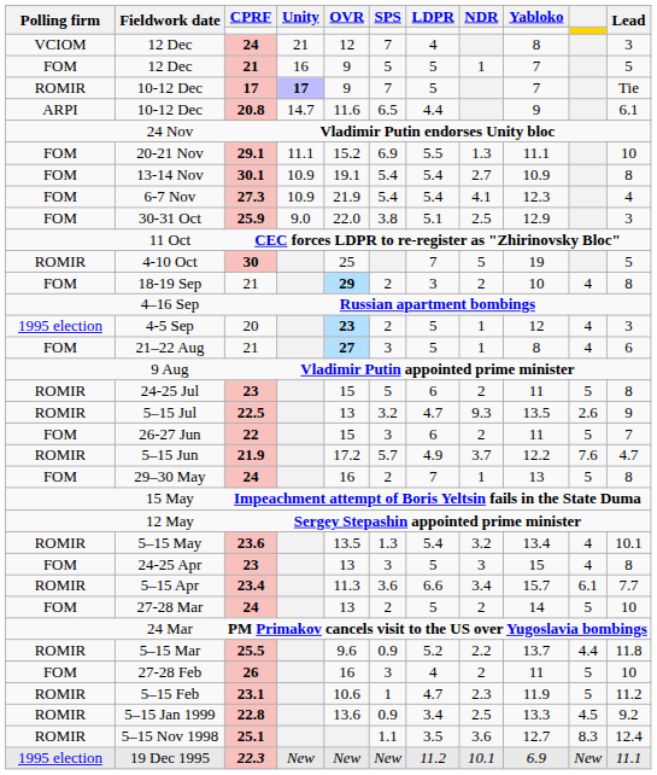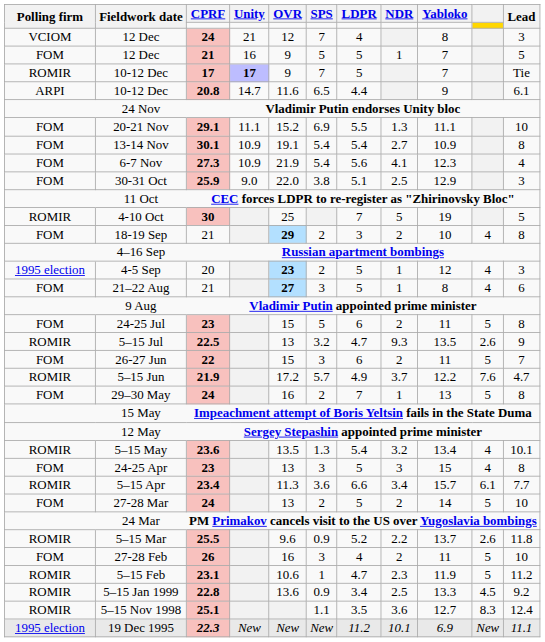6-7 Nov | LDPR: 5.4 -> 5.6
24-25 Jul | Polling firm: ROMIR -> FOM
5–15 Mar | column 10: 4.4 -> 2.6
